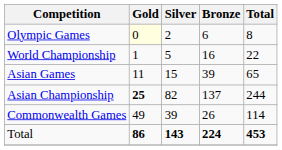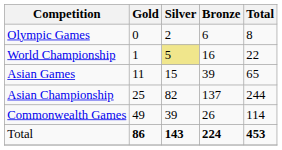Olympic Games | Gold: lightyellow background -> no background
World Championship | Silver: no background -> khaki background
Asian Championship | Gold: bold -> normal
